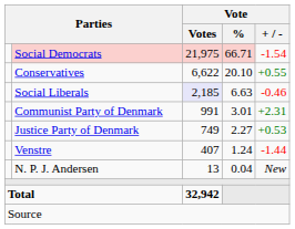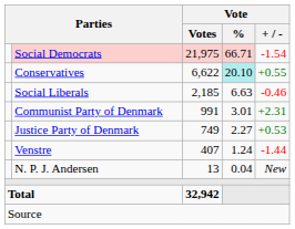Conservatives | Vote / %: no background -> paleturquoise background
Social Liberals | Vote / Votes: lavender background -> no background
